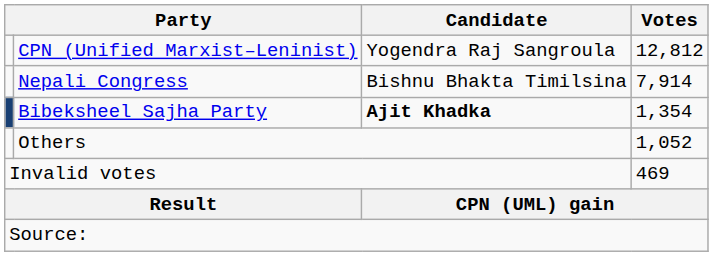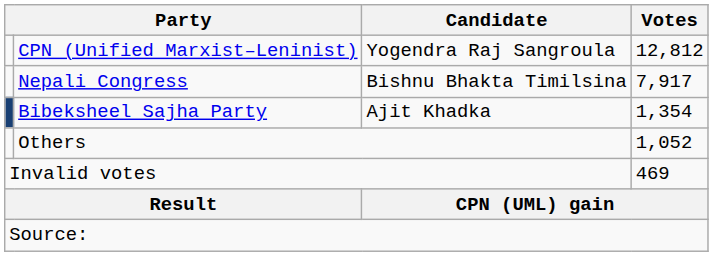Nepali Congress | Votes: 7,914 -> 7,917
Bibeksheel Sajha Party | Candidate: bold -> normal
